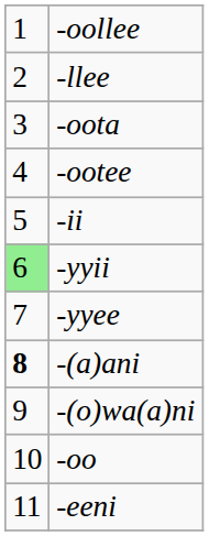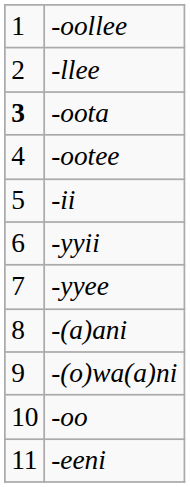-oota | column 1: normal -> bold
-yyii | column 1: lightgreen background -> no background
-(a)ani | column 1: bold -> normal
